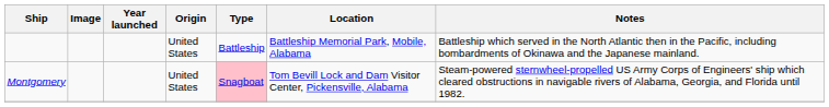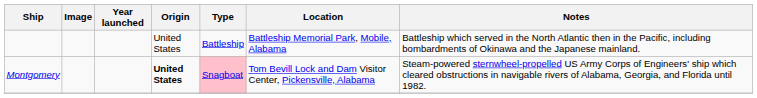Montgomery | Origin: normal -> bold
